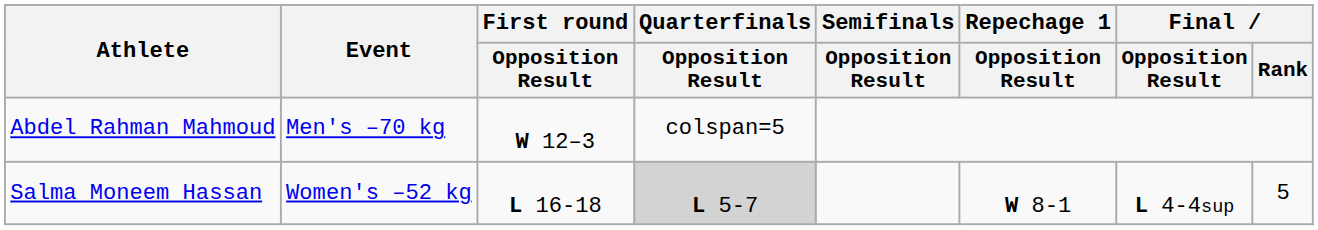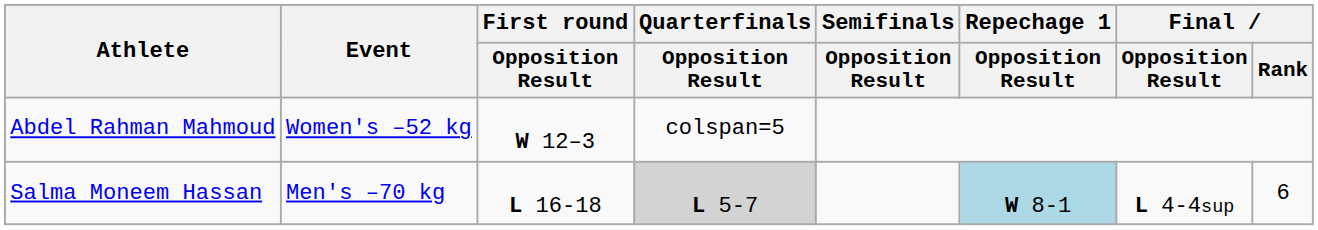Abdel Rahman Mahmoud | Event: Men's –70 kg -> Women's –52 kg
Salma Moneem Hassan | Event: Women's –52 kg -> Men's –70 kg
Salma Moneem Hassan | Repechage 1 / Opposition Result: no background -> lightblue background
Salma Moneem Hassan | Final / Rank: 5 -> 6
